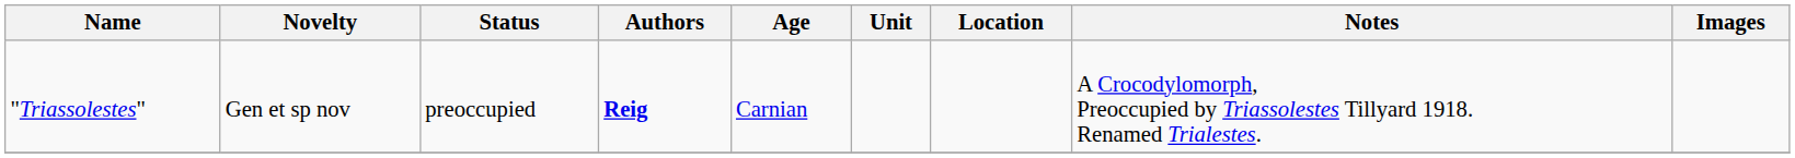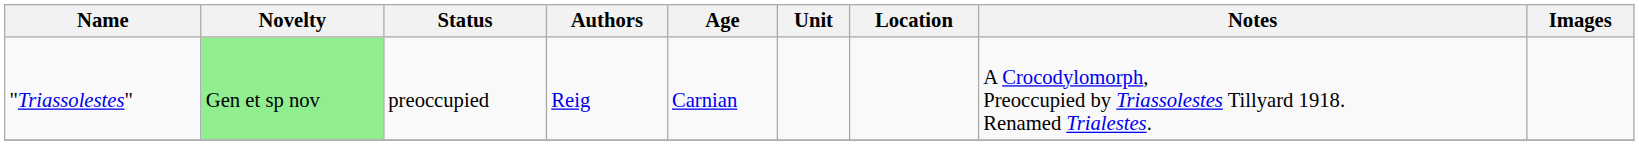"Triassolestes" | Novelty: no background -> lightgreen background
"Triassolestes" | Authors: bold -> normal
